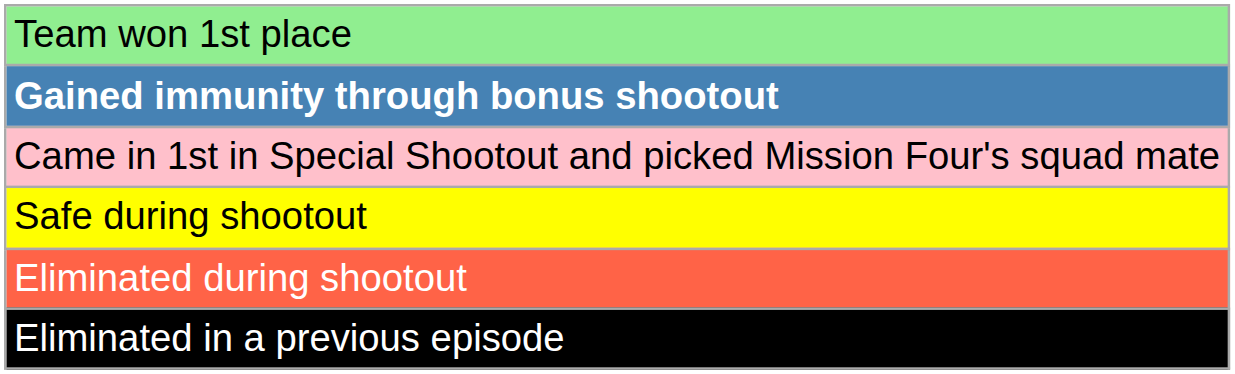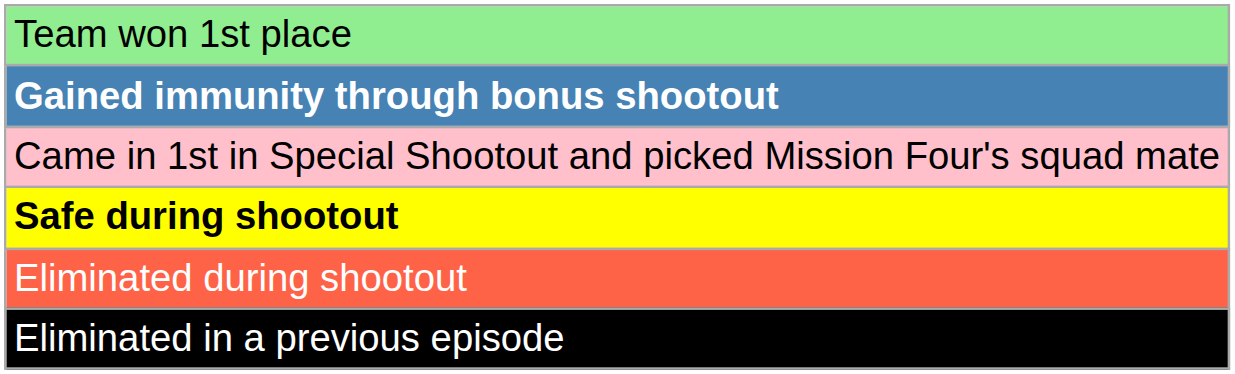row 4 | column 1: normal -> bold
